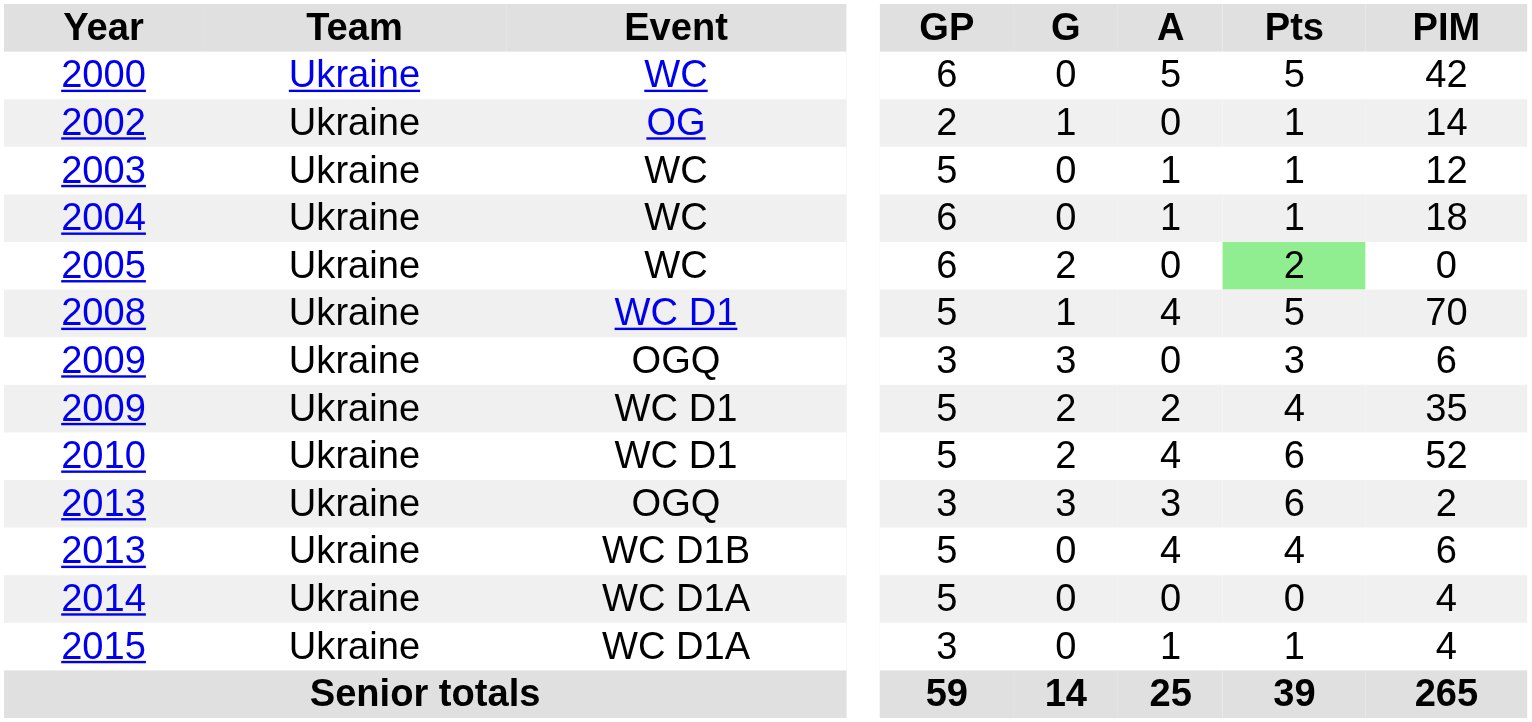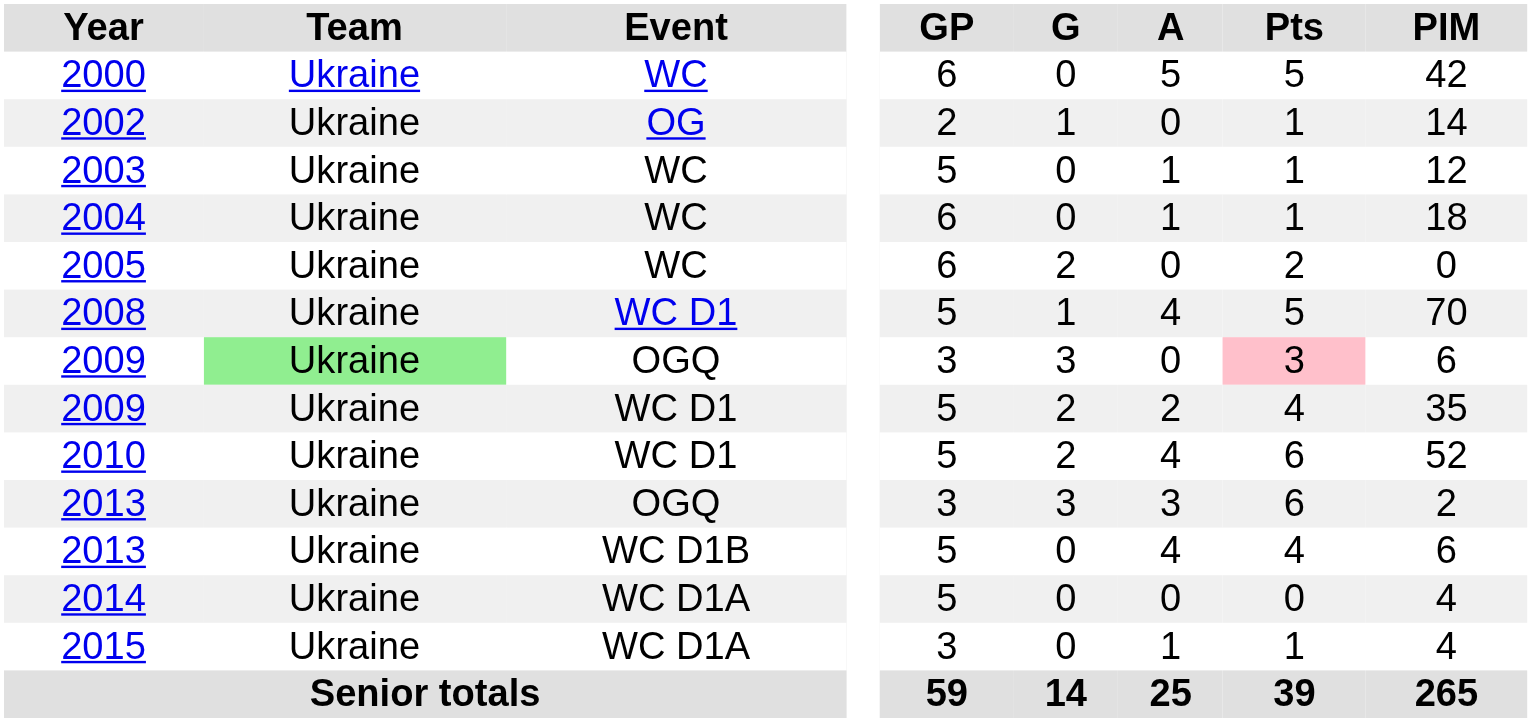2005 | Pts: lightgreen background -> no background
2009 / OGQ | Team: no background -> lightgreen background
2009 / OGQ | Pts: no background -> pink background
